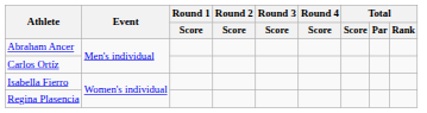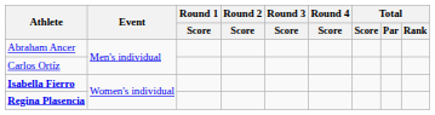Isabella Fierro | Athlete: normal -> bold
Regina Plasencia | Athlete: normal -> bold
